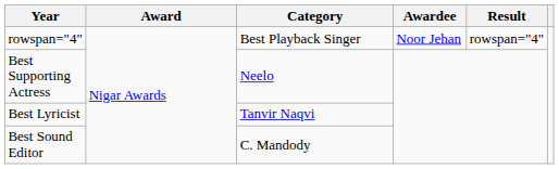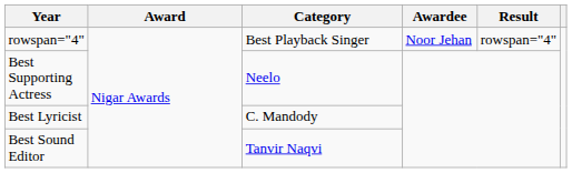Best Lyricist | Category: Tanvir Naqvi -> C. Mandody
Best Sound Editor | Category: C. Mandody -> Tanvir Naqvi
